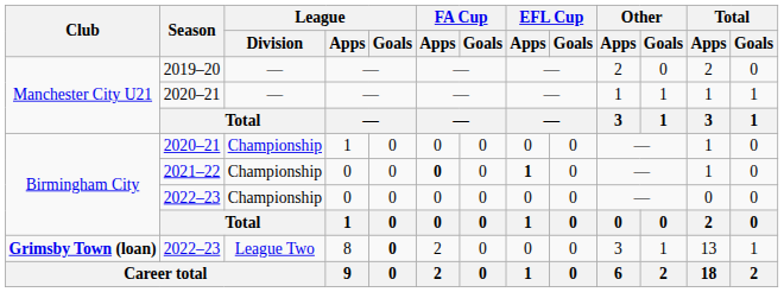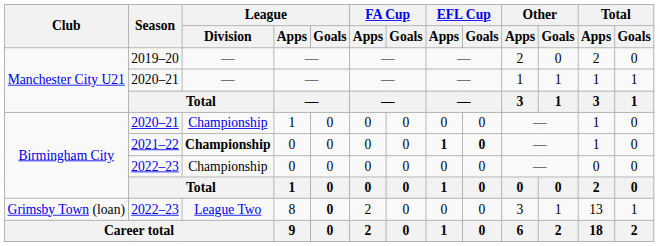2021–22 | League / Division: normal -> bold
2021–22 | FA Cup / Apps: bold -> normal
2021–22 | EFL Cup / Goals: normal -> bold
2022–23 / 8 | Club: bold -> normal
